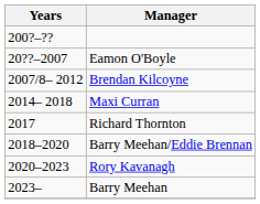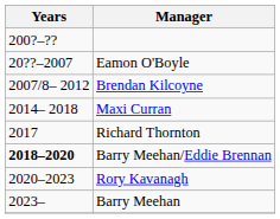row 7 | Years: normal -> bold
